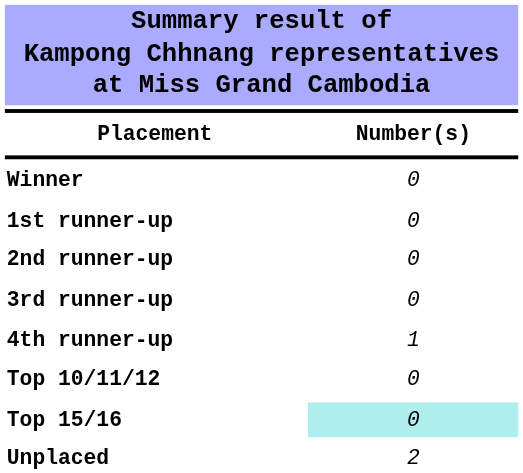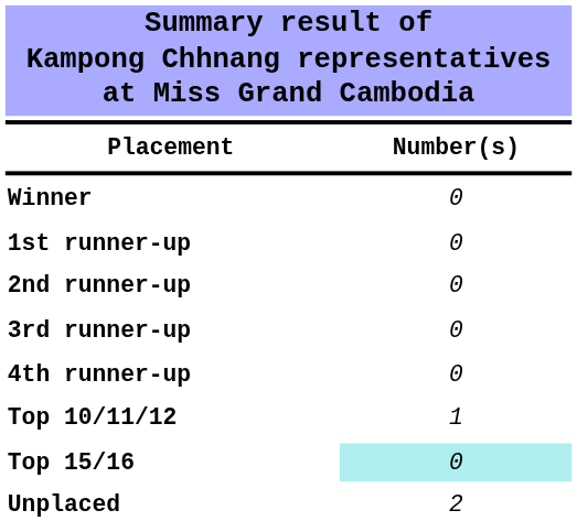row 7 | column 2: 1 -> 0
row 8 | column 2: 0 -> 1
